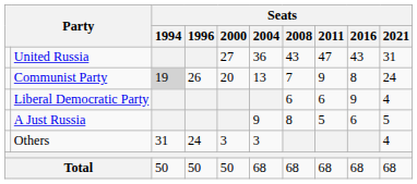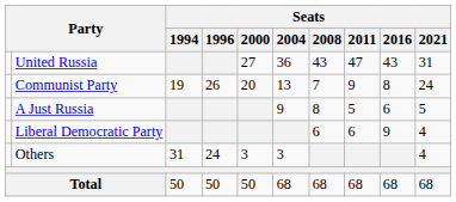Communist Party | Seats / 1994: lightgrey background -> no background
rows swapped: Liberal Democratic Party <-> A Just Russia
